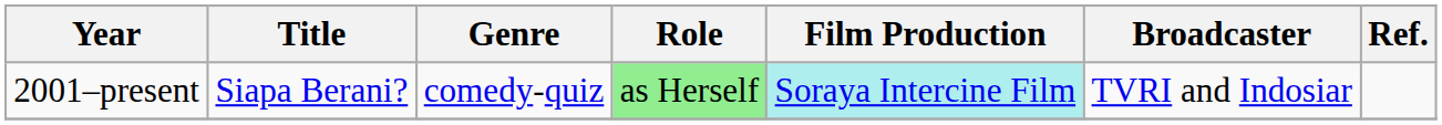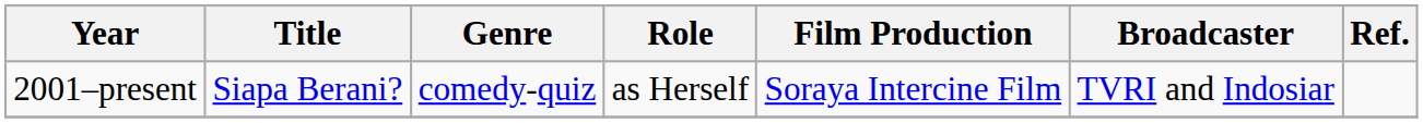2001–present | Role: lightgreen background -> no background
2001–present | Film Production: paleturquoise background -> no background
